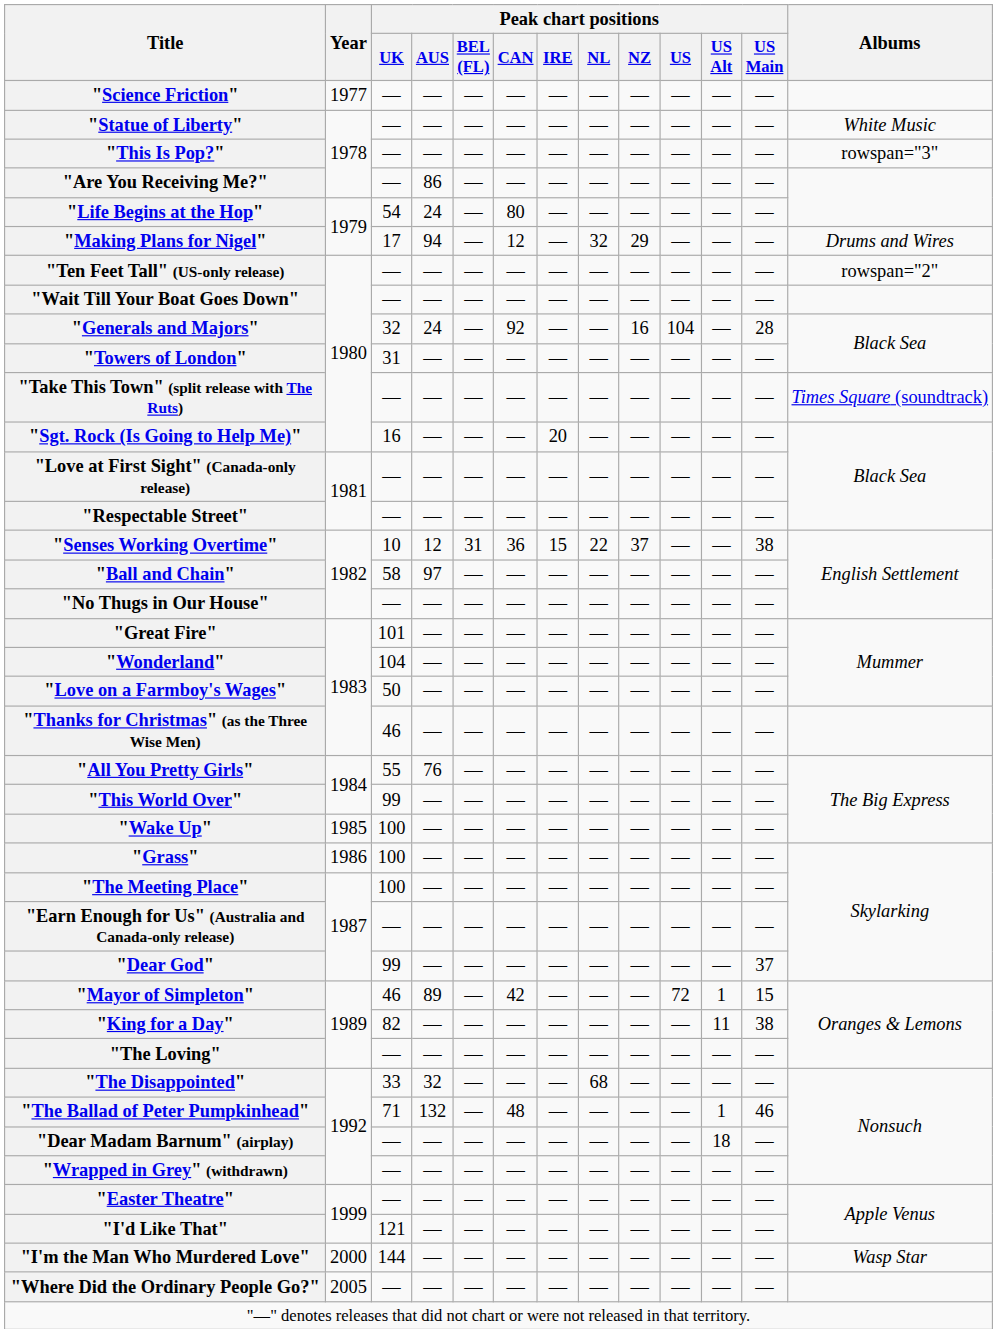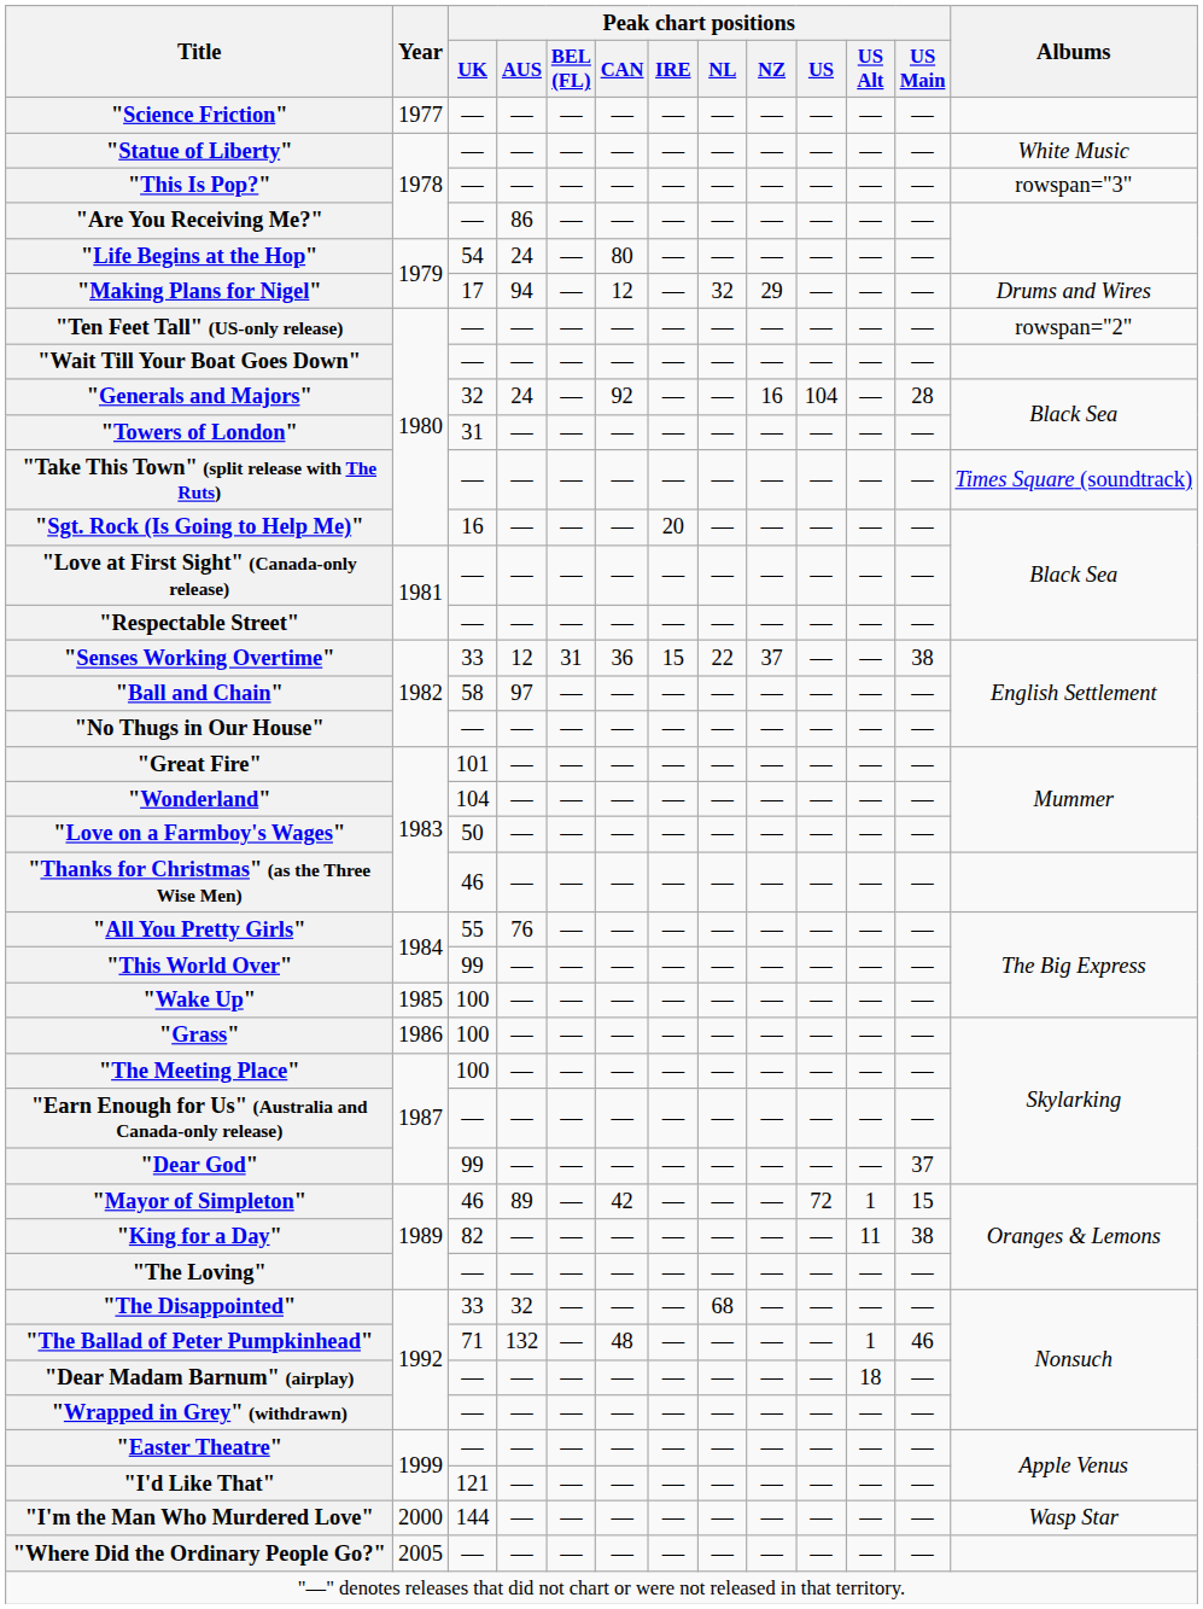"Senses Working Overtime" | Peak chart positions / UK: 10 -> 33
